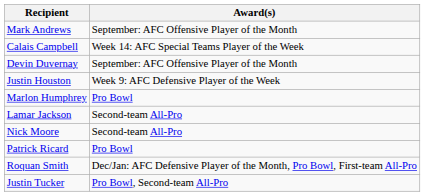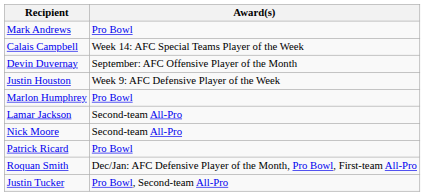Mark Andrews | Award(s): September: AFC Offensive Player of the Month -> Pro Bowl
